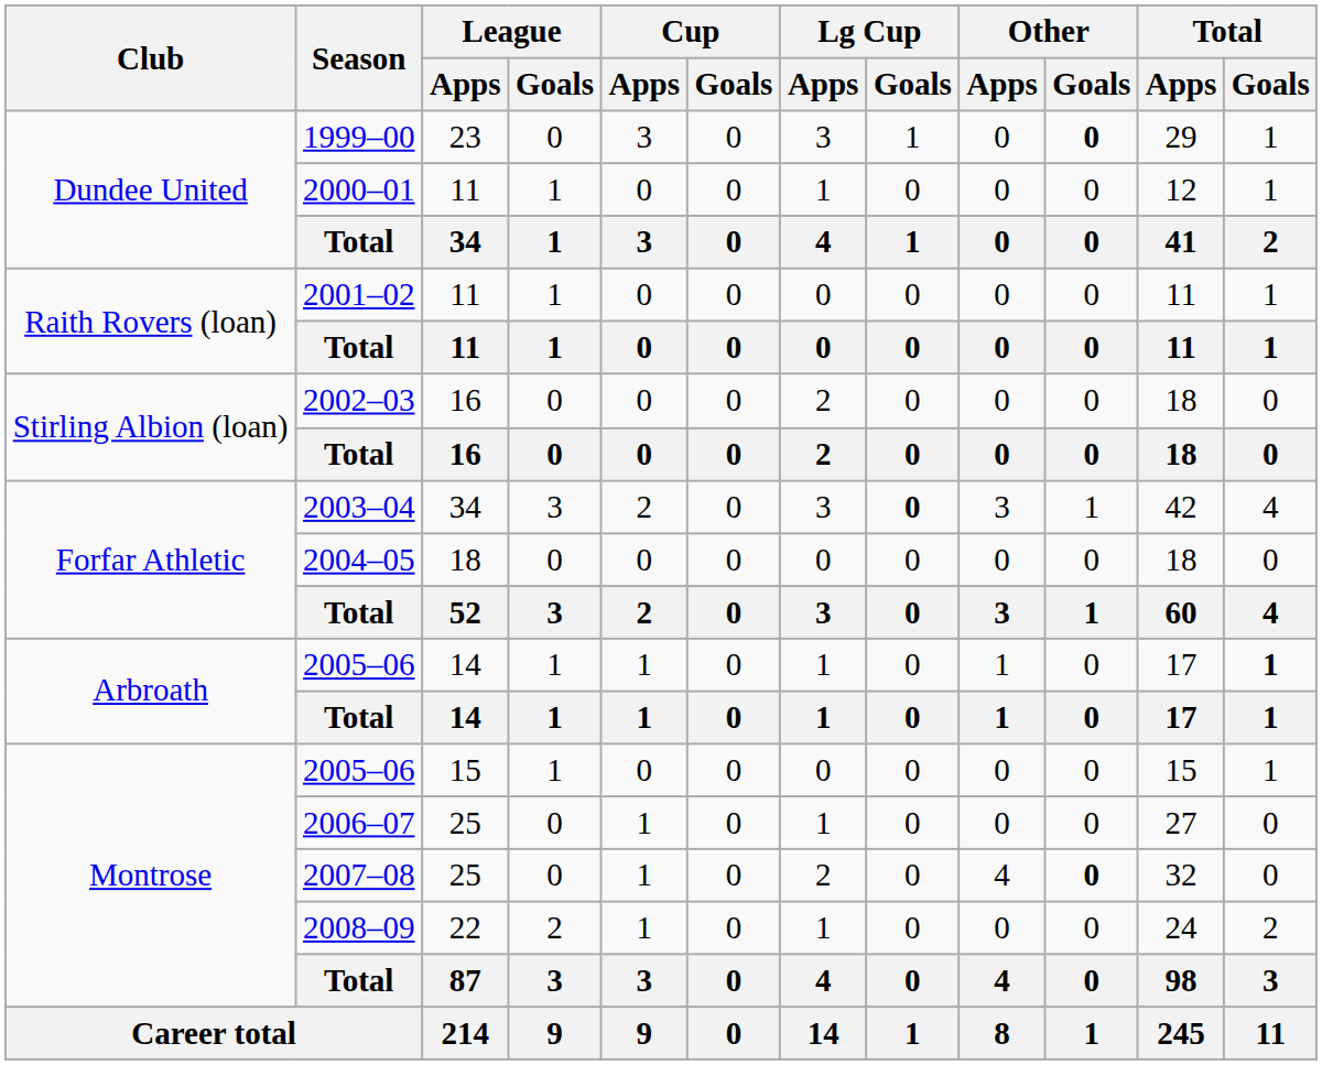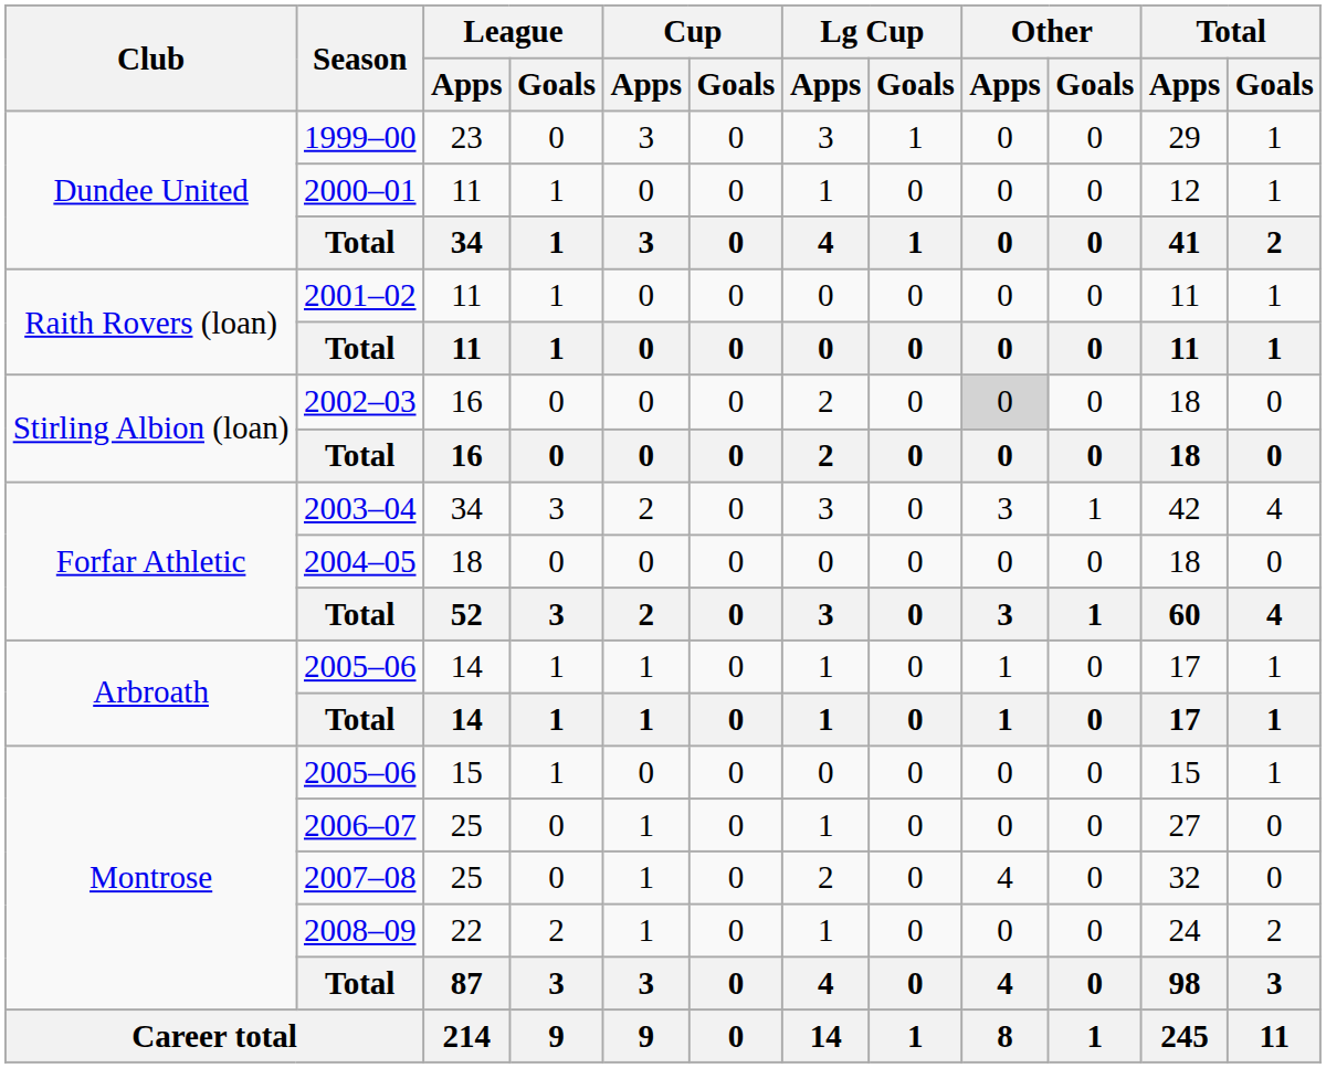1999–00 | Other / Goals: bold -> normal
2002–03 | Other / Apps: no background -> lightgrey background
2003–04 | Lg Cup / Goals: bold -> normal
2005–06 / 14 | Total / Goals: bold -> normal
2007–08 | Other / Goals: bold -> normal
